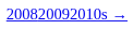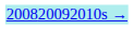row 1 | column 1: no background -> paleturquoise background
